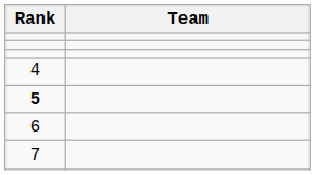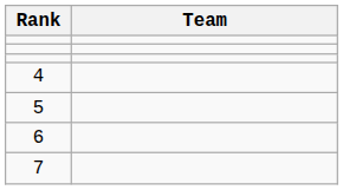row 6 | Rank: bold -> normal
